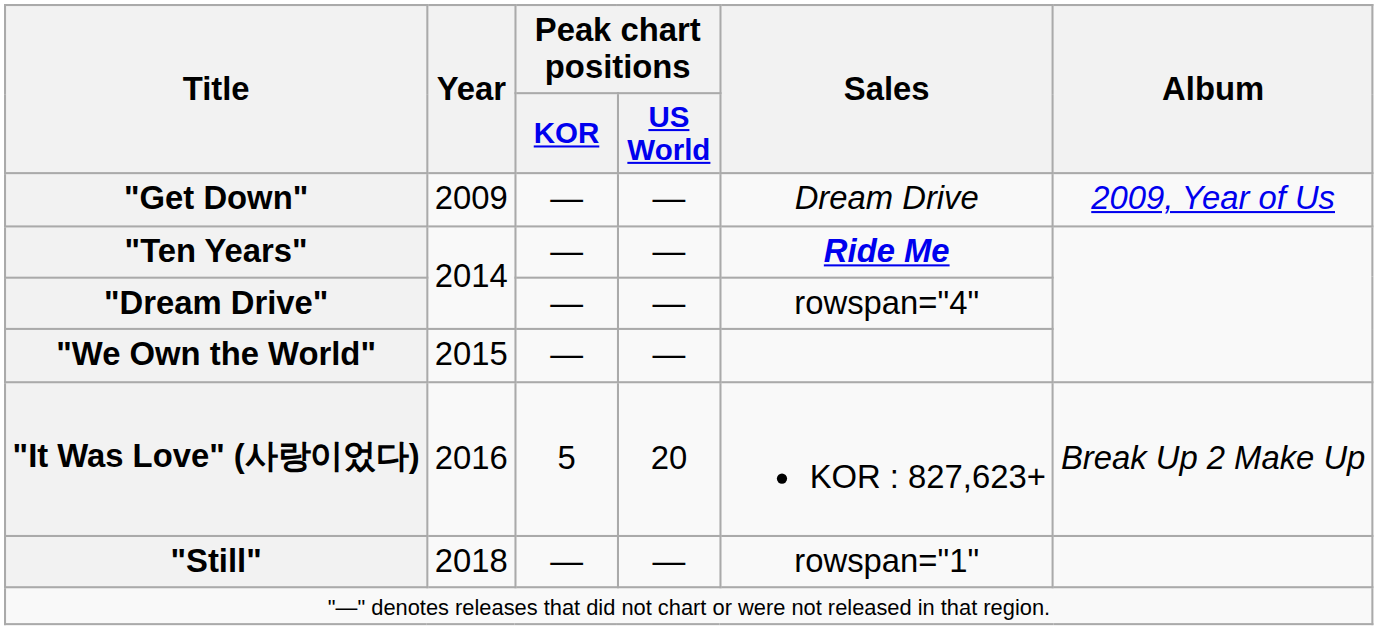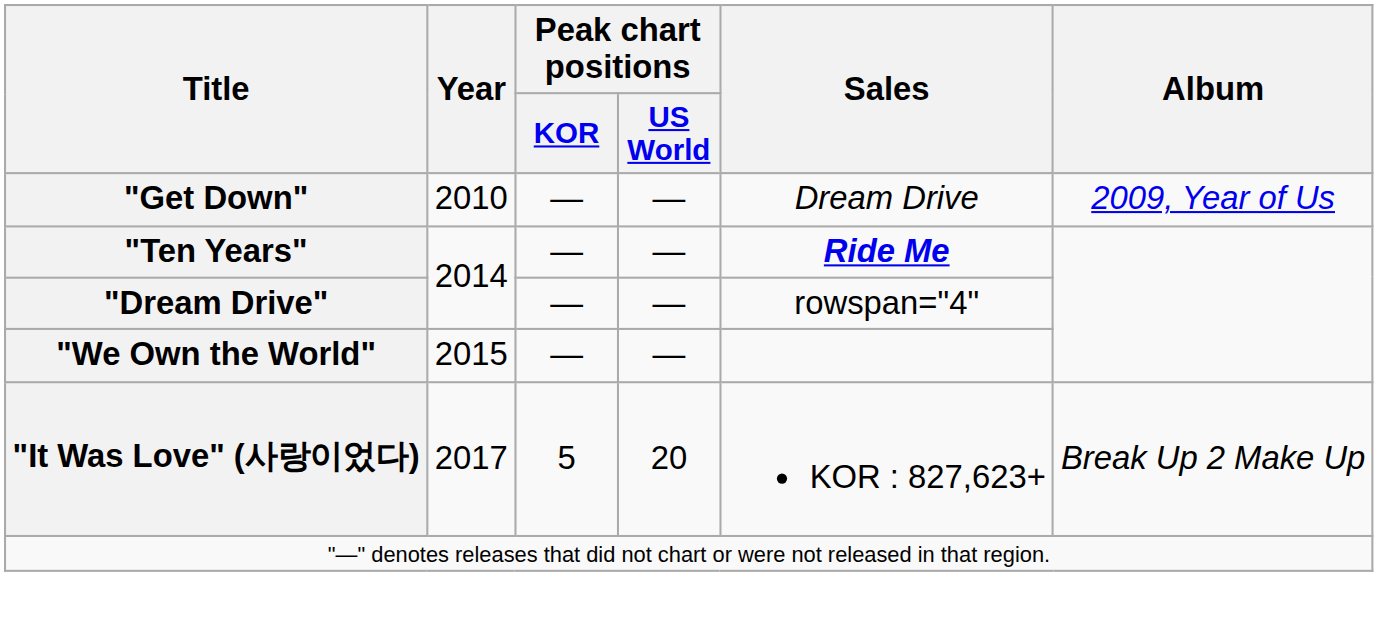"Get Down" | Year: 2009 -> 2010
"It Was Love" (사랑이었다) | Year: 2016 -> 2017
- row: "Still" | 2018 | — | — | rowspan="1"
